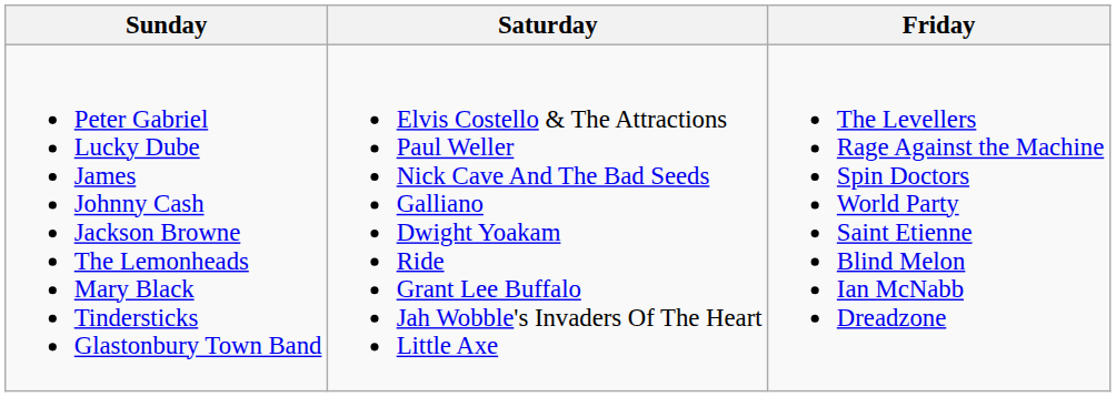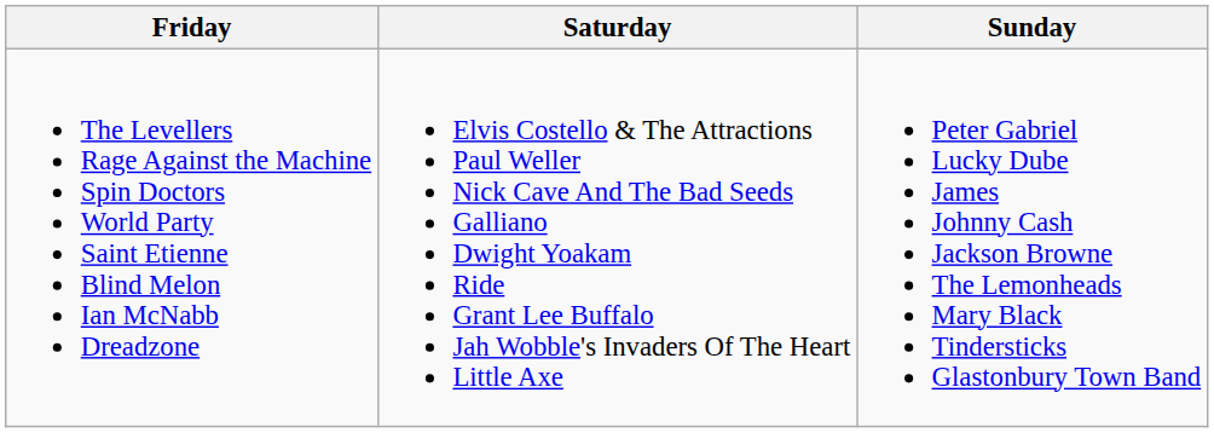columns swapped: Friday <-> Sunday
